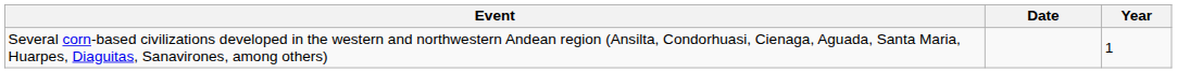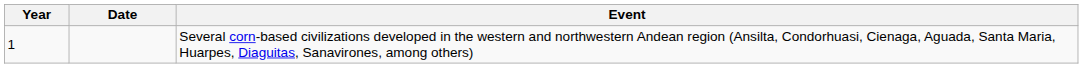columns swapped: Year <-> Event
